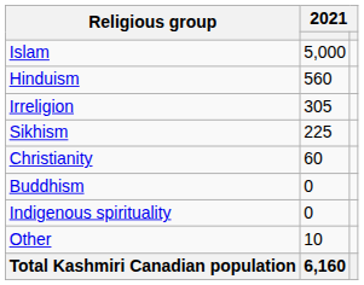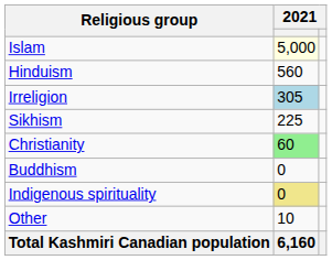Islam | column 2: no background -> lightyellow background
Irreligion | column 2: no background -> lightblue background
Christianity | column 2: no background -> lightgreen background
Indigenous spirituality | column 2: no background -> khaki background
